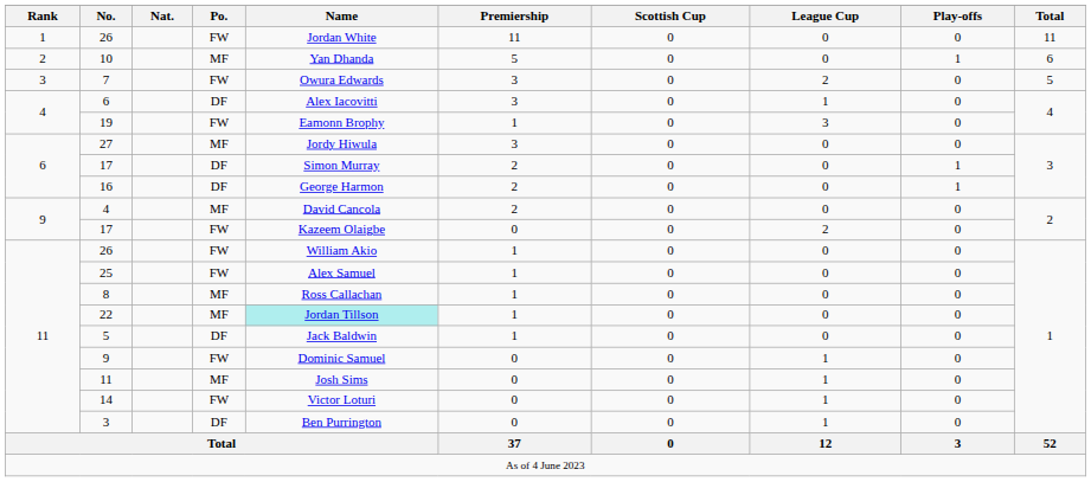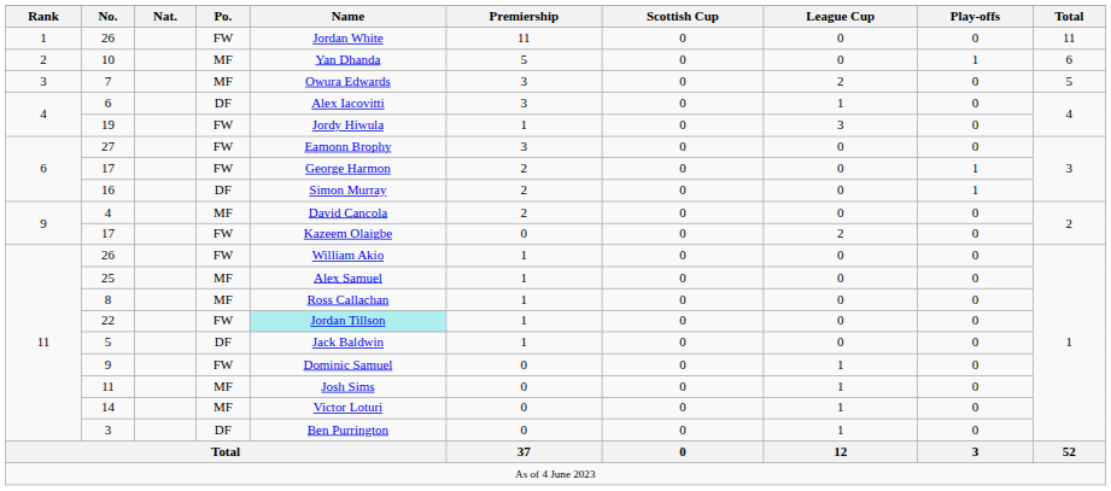7 | Po.: FW -> MF
19 | Name: Eamonn Brophy -> Jordy Hiwula
27 | Po.: MF -> FW
27 | Name: Jordy Hiwula -> Eamonn Brophy
6 / 17 | Po.: DF -> FW
6 / 17 | Name: Simon Murray -> George Harmon
16 | Name: George Harmon -> Simon Murray
25 | Po.: FW -> MF
22 | Po.: MF -> FW
14 | Po.: FW -> MF
